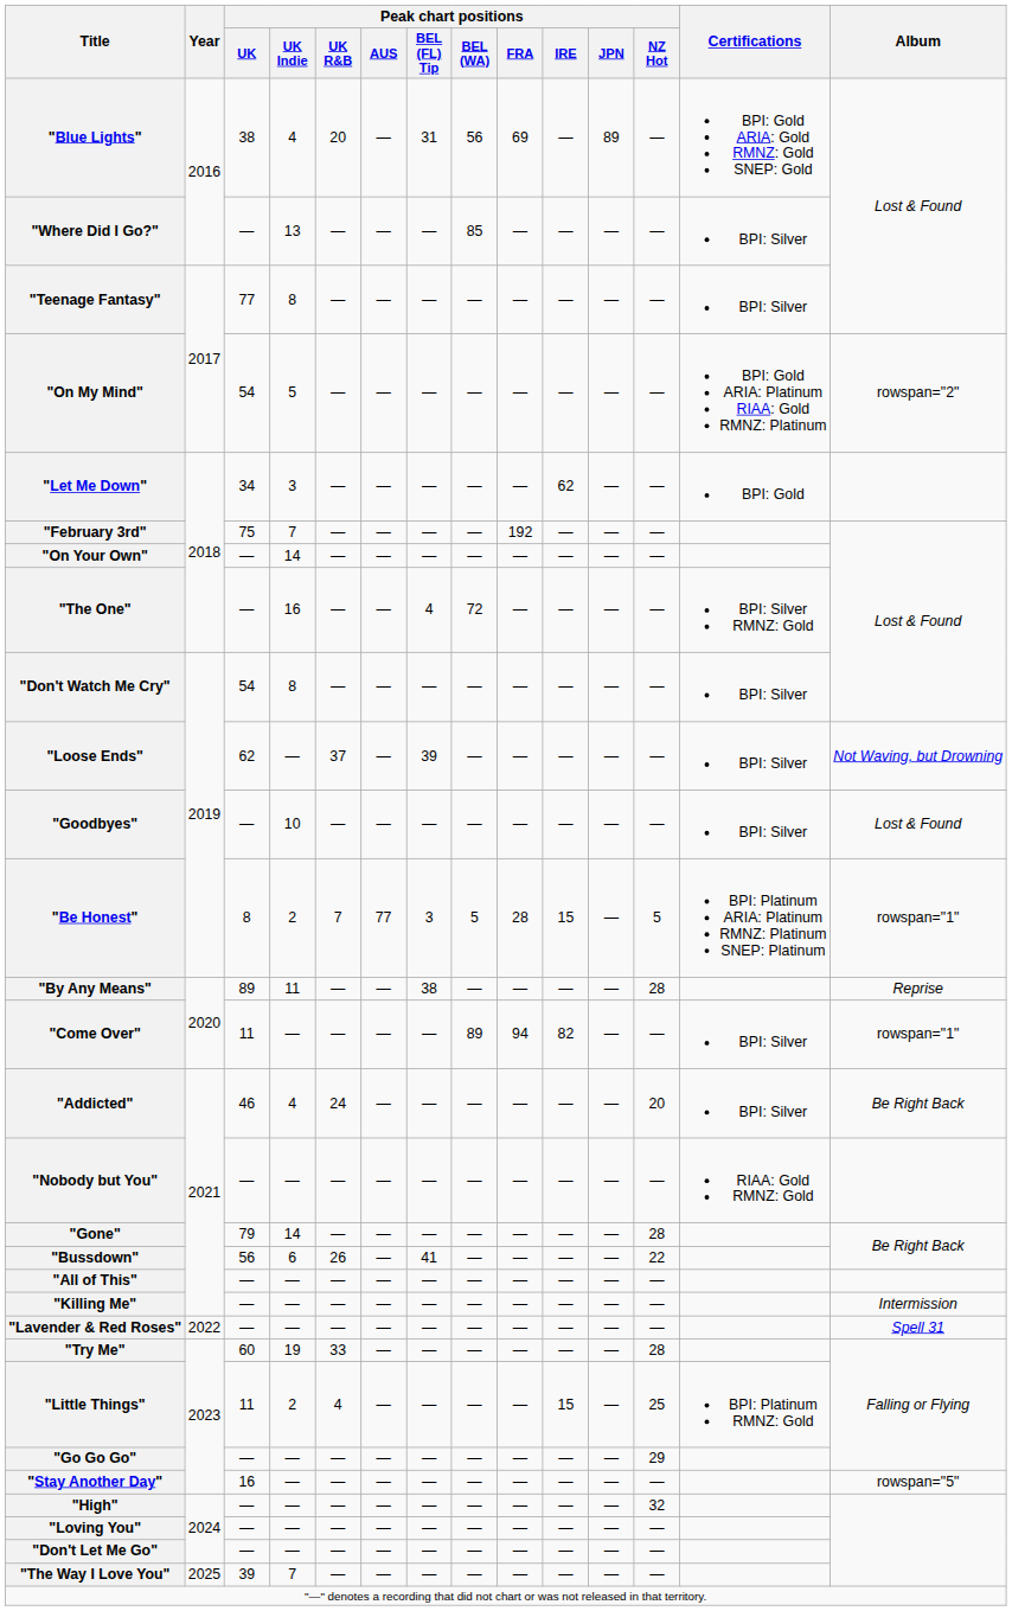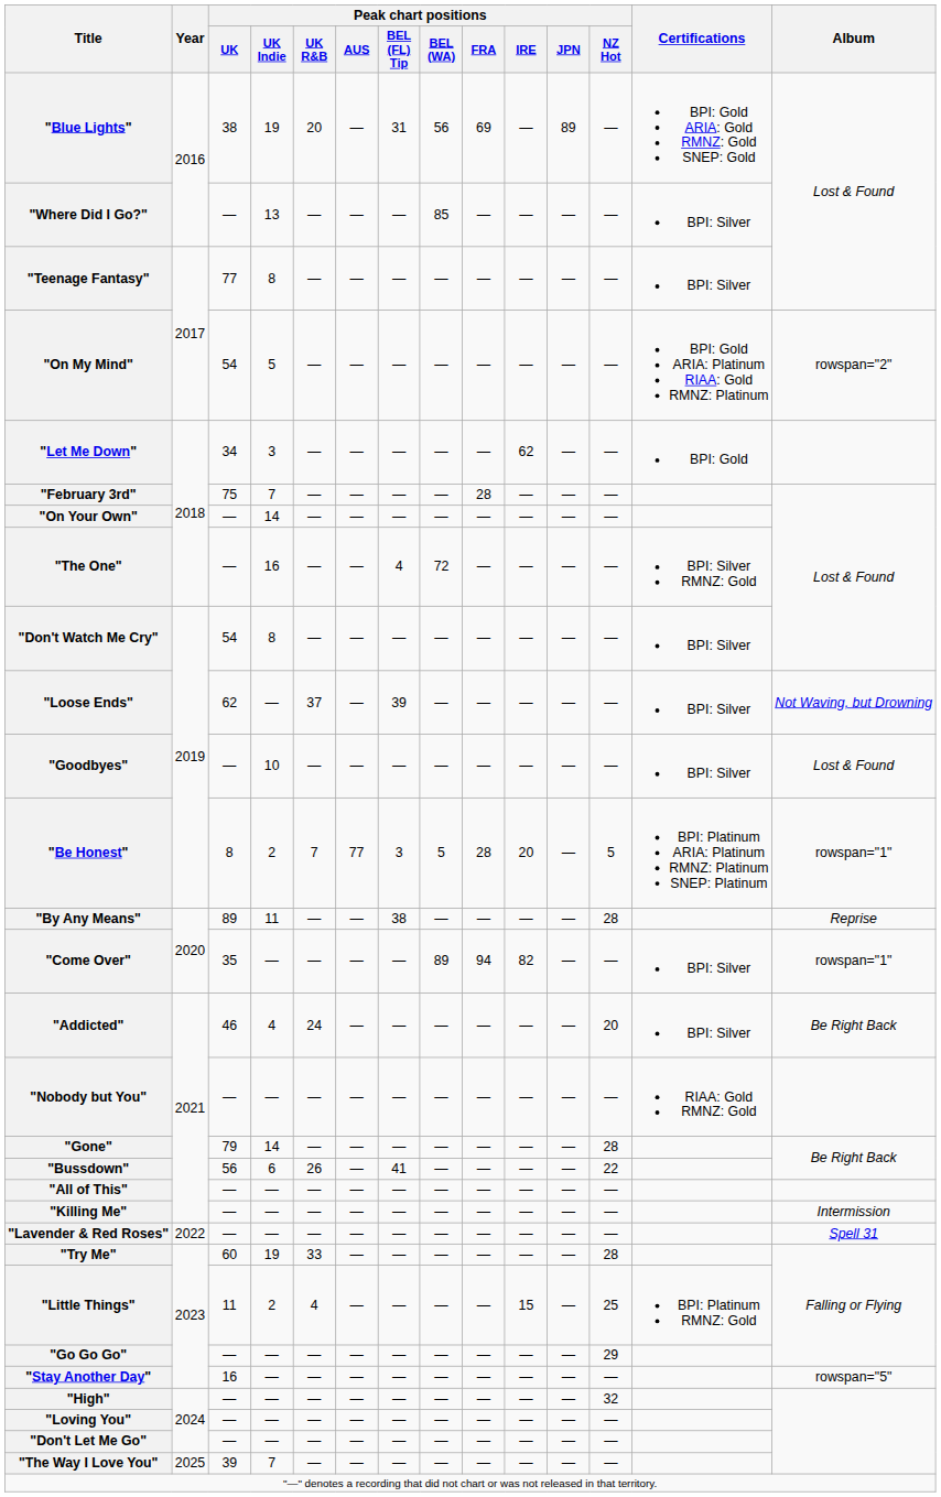"Blue Lights" | Peak chart positions / UK Indie: 4 -> 19
"February 3rd" | Peak chart positions / FRA: 192 -> 28
"Be Honest" | Peak chart positions / IRE: 15 -> 20
"Come Over" | Peak chart positions / UK: 11 -> 35
